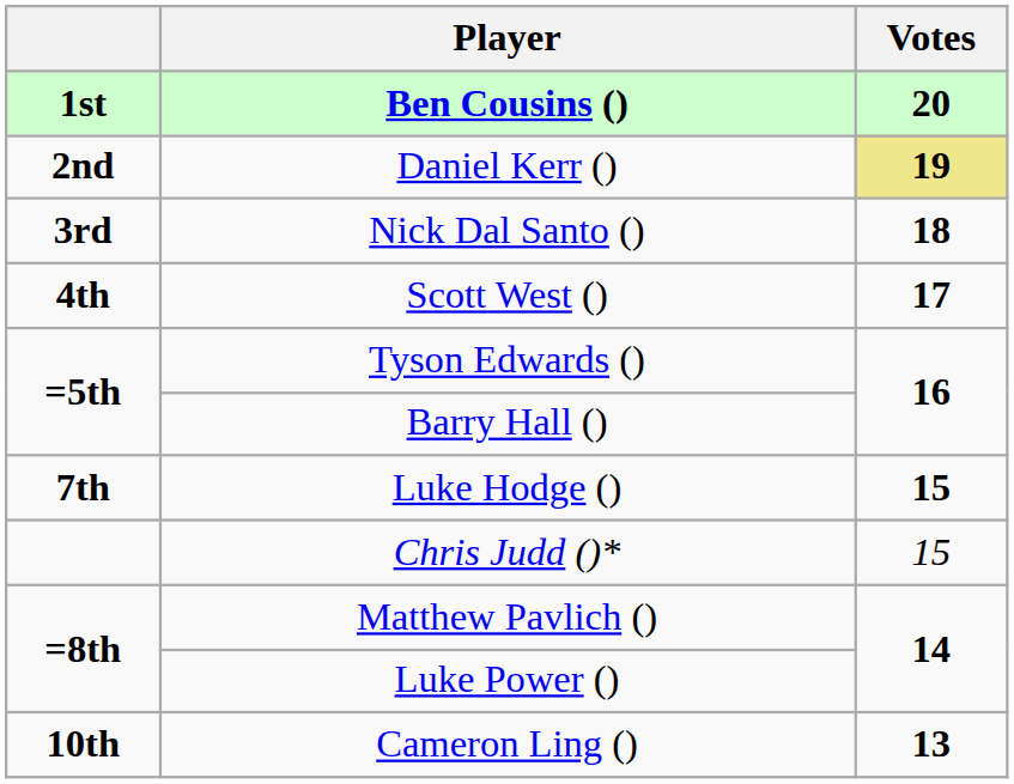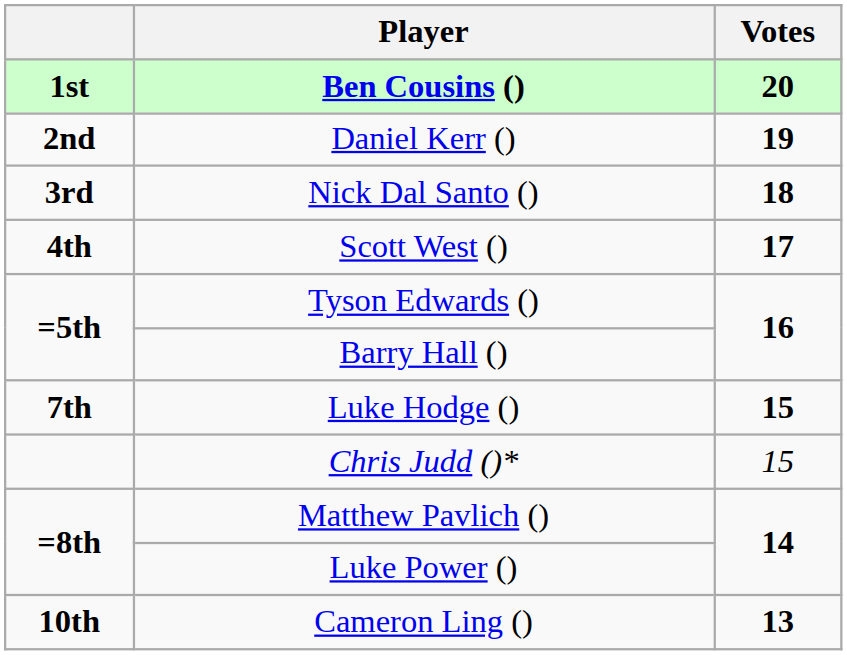Daniel Kerr () | Votes: khaki background -> no background
